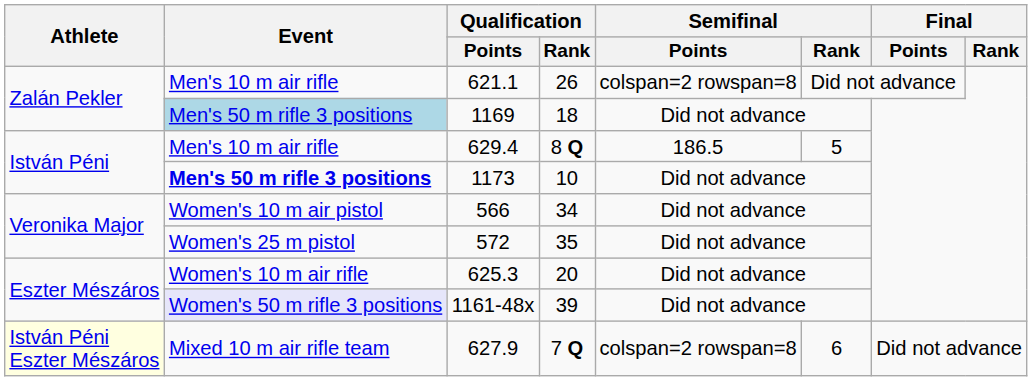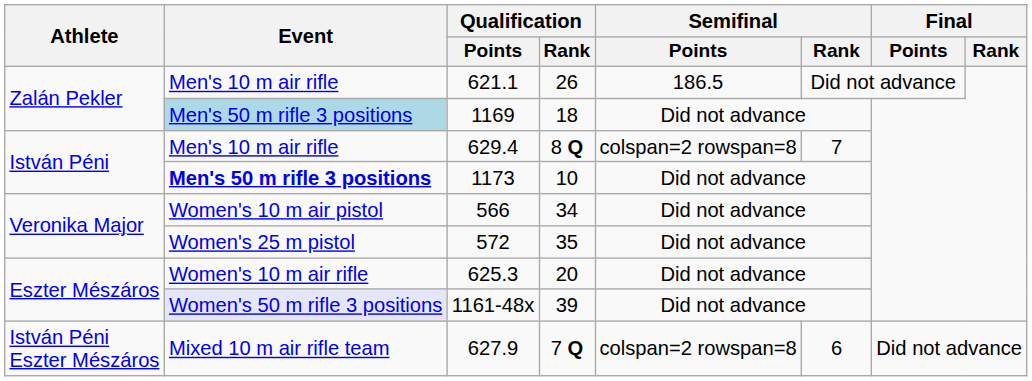621.1 | Semifinal / Points: colspan=2 rowspan=8 -> 186.5
629.4 | Semifinal / Points: 186.5 -> colspan=2 rowspan=8
629.4 | Semifinal / Rank: 5 -> 7
627.9 | Athlete: lightyellow background -> no background
